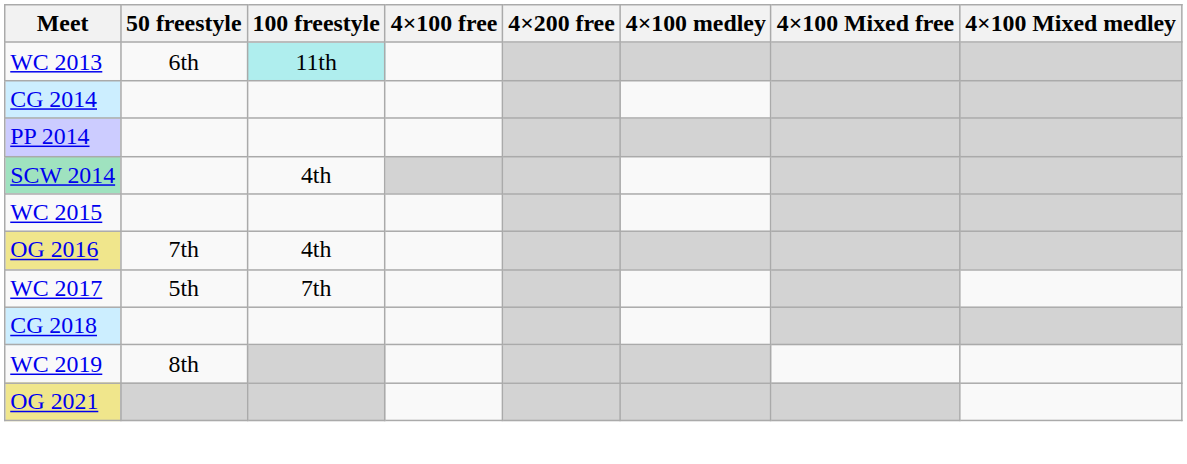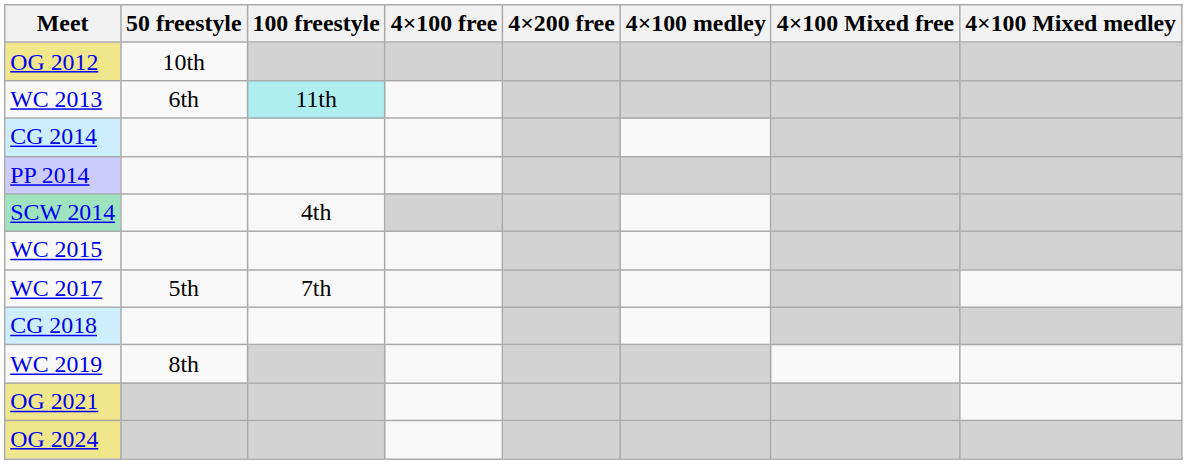+ row: OG 2012 | 10th
- row: OG 2016 | 7th | 4th
+ row: OG 2024
